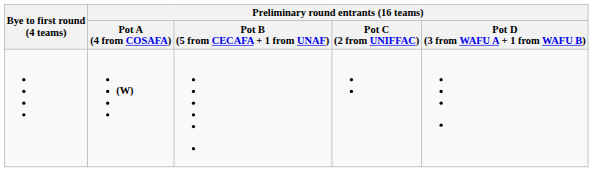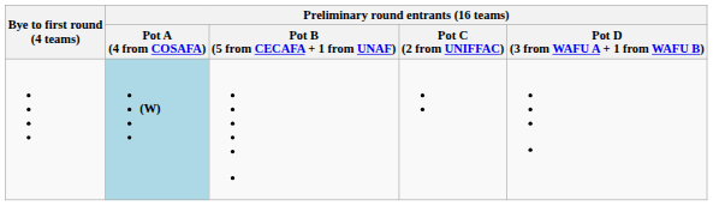row 3 | column 2: no background -> lightblue background
